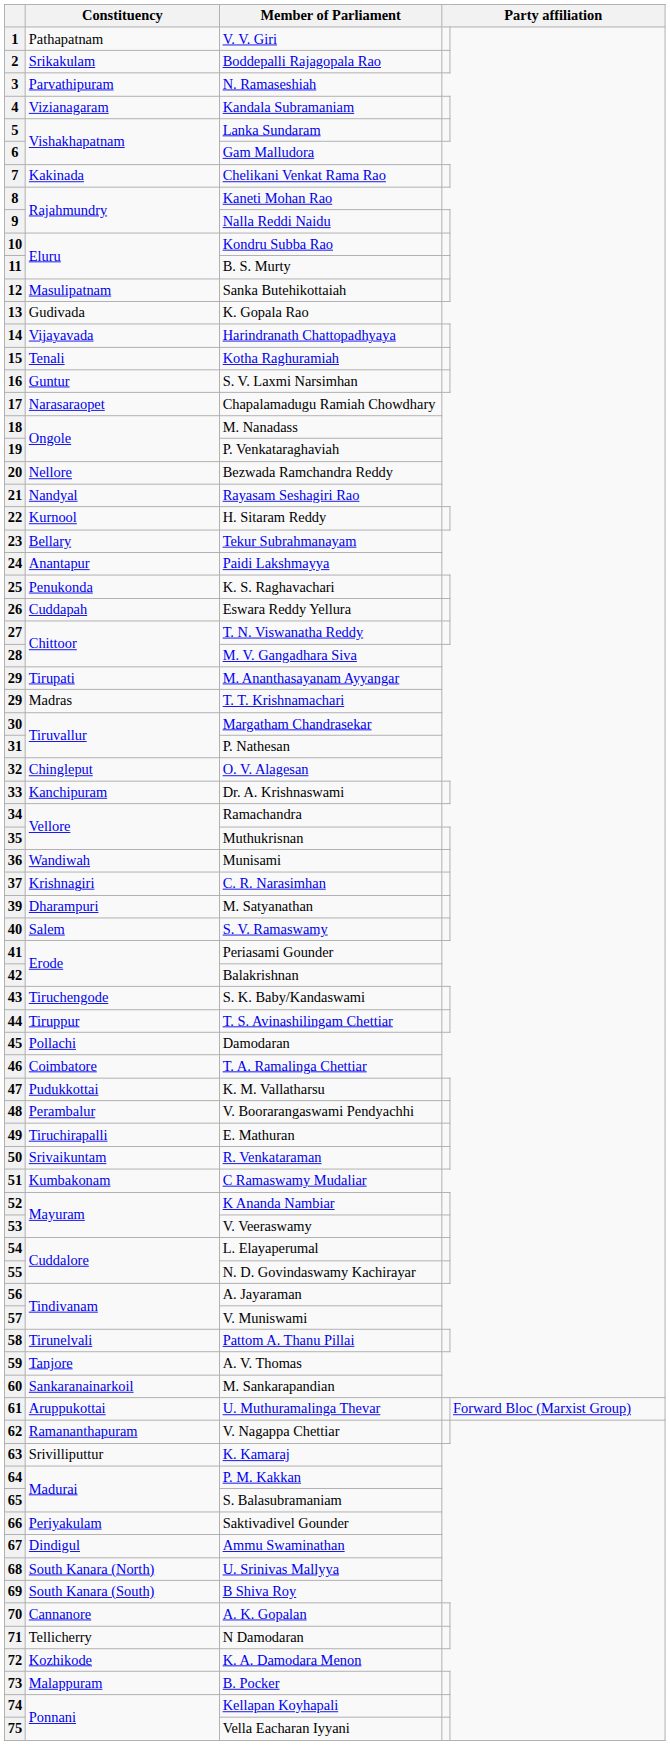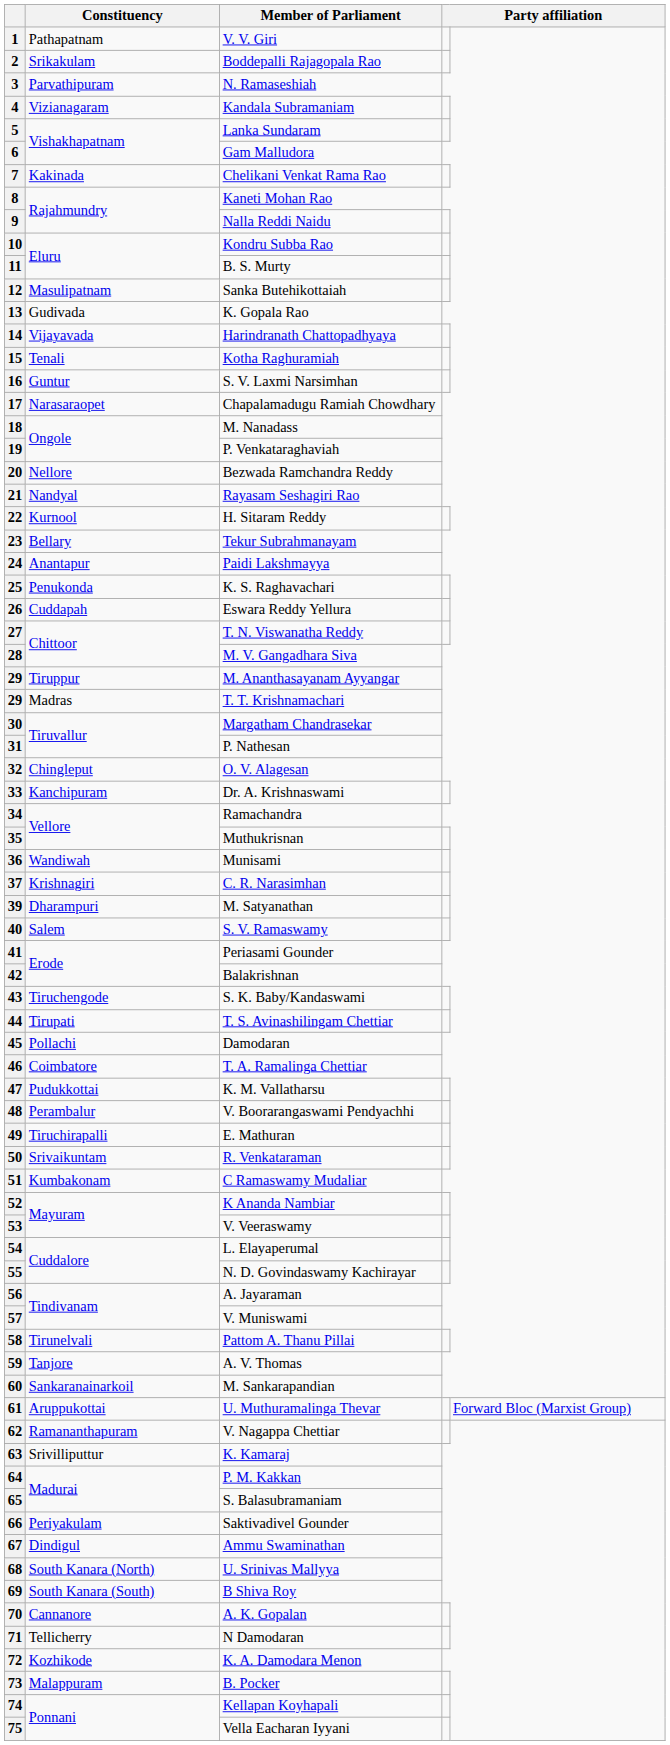29 / M. Ananthasayanam Ayyangar | Constituency: Tirupati -> Tiruppur
44 | Constituency: Tiruppur -> Tirupati
